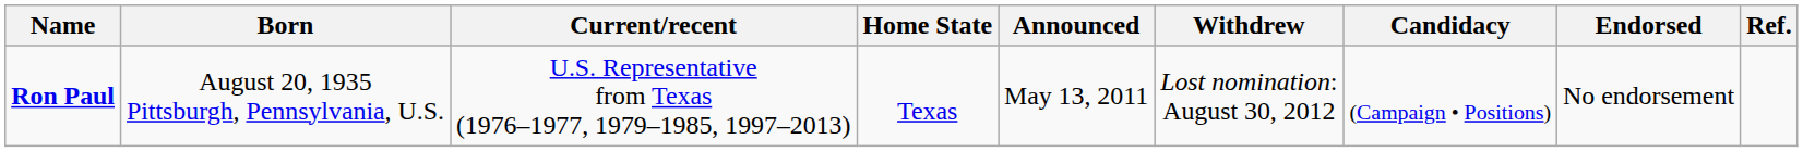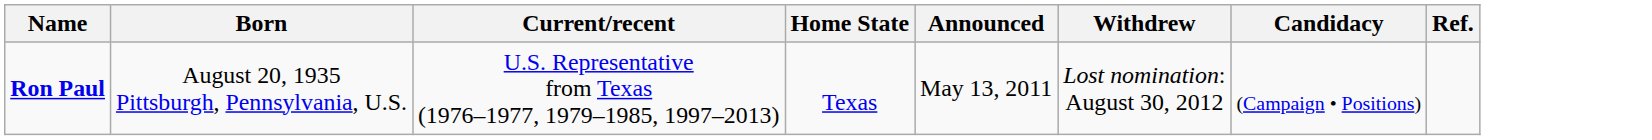- column: Endorsed | No endorsement
